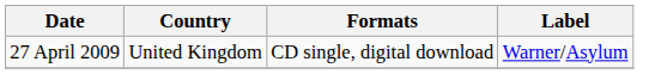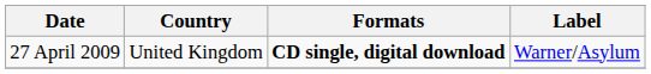27 April 2009 | Formats: normal -> bold
